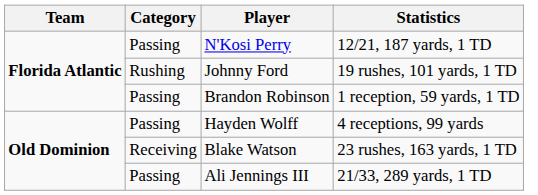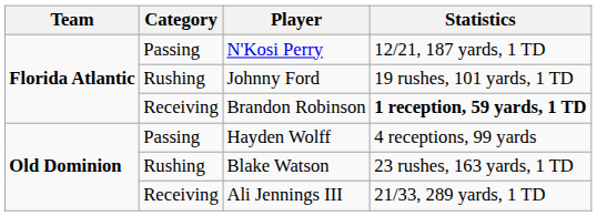Brandon Robinson | Category: Passing -> Receiving
Brandon Robinson | Statistics: normal -> bold
Blake Watson | Category: Receiving -> Rushing
Ali Jennings III | Category: Passing -> Receiving
